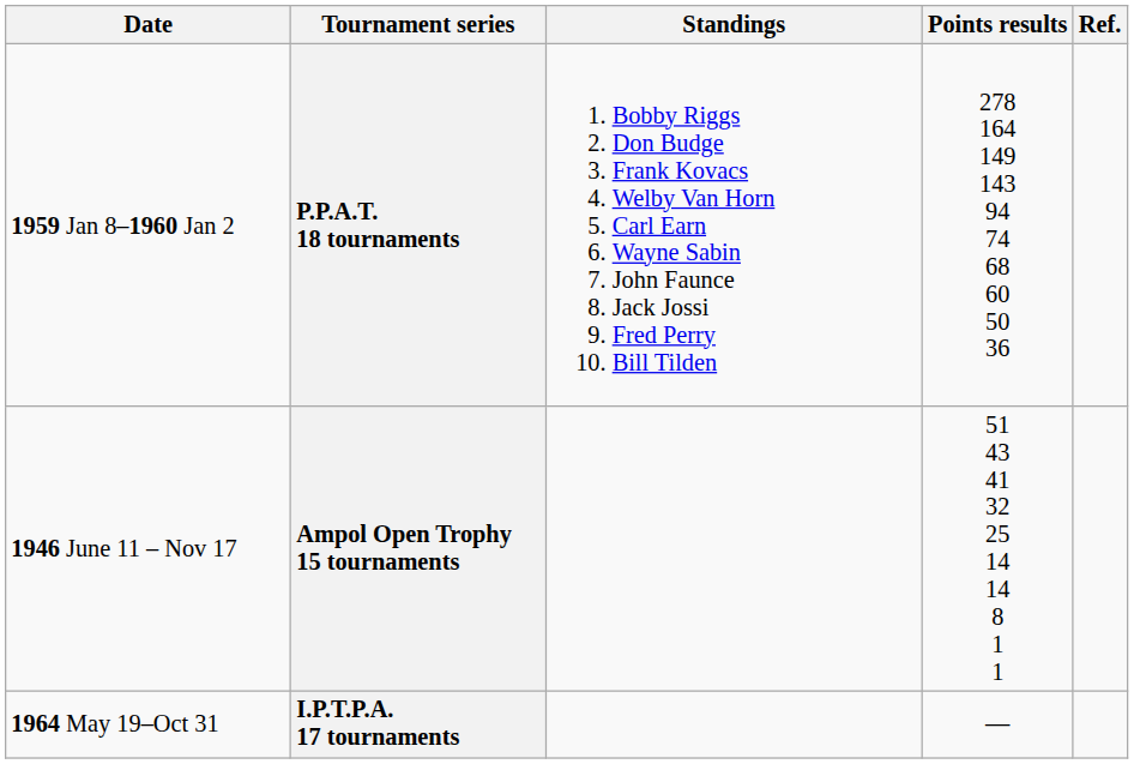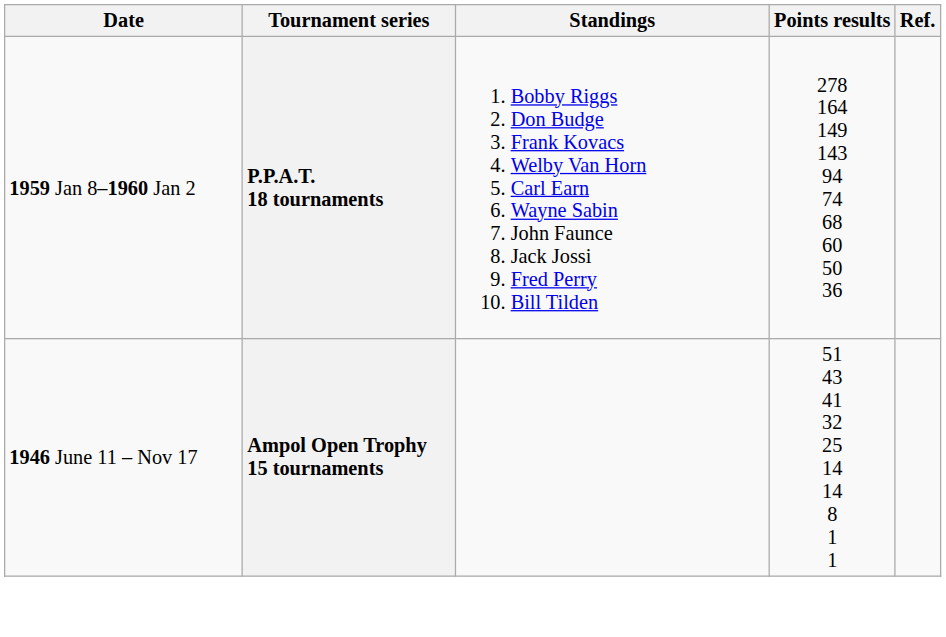- row: 1964 May 19–Oct 31 | I.P.T.P.A. 17 tournaments | —
